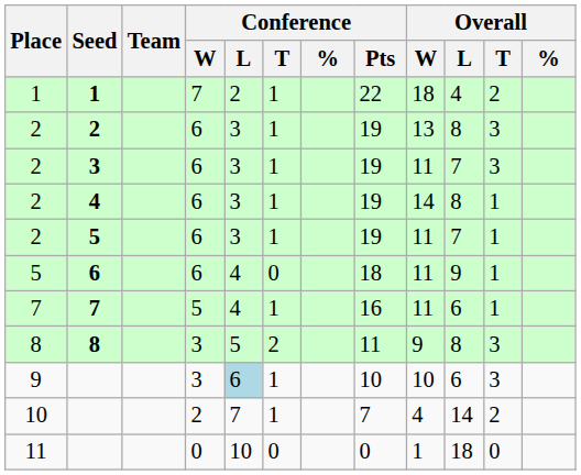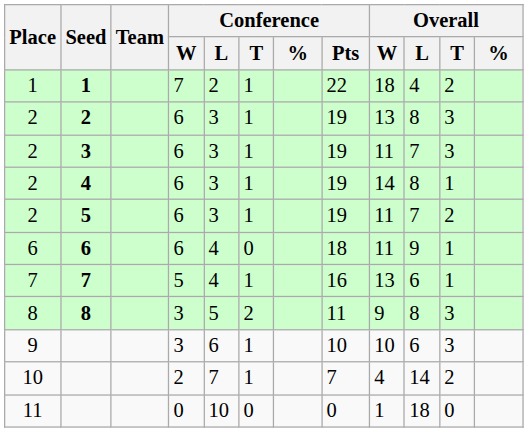row 7 | Overall / T: 1 -> 2
row 8 | Place: 5 -> 6
row 9 | Overall / W: 11 -> 13
row 11 | Conference / L: lightblue background -> no background
